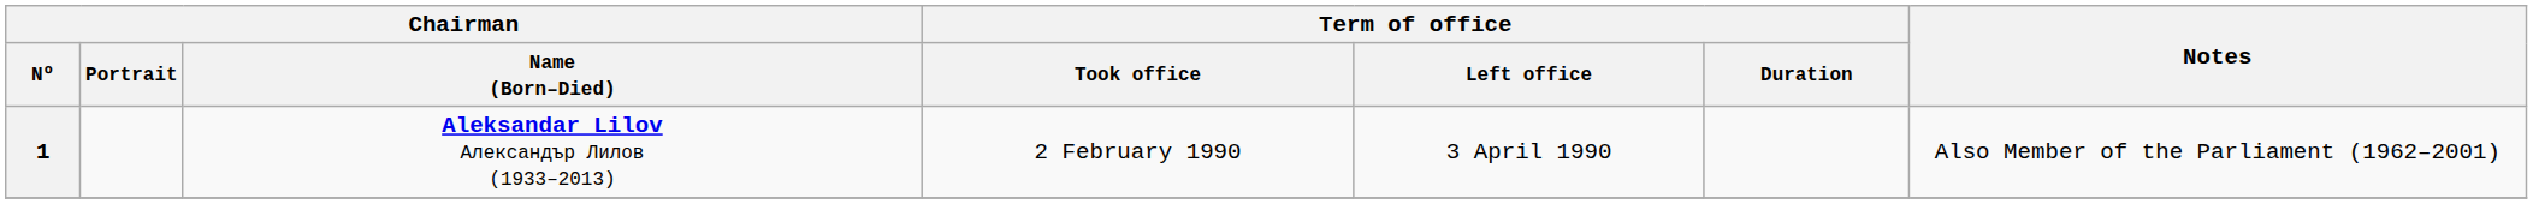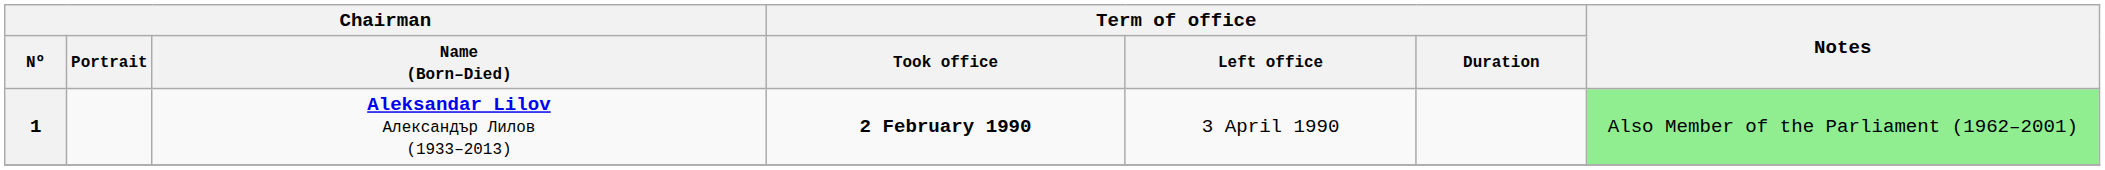1 | Term of office / Took office: normal -> bold
1 | Notes: no background -> lightgreen background
